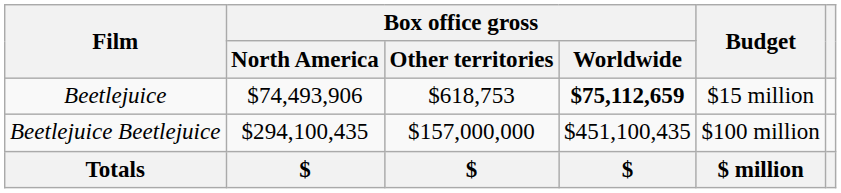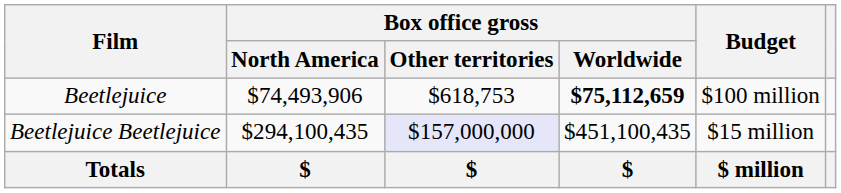Beetlejuice | Budget: $15 million -> $100 million
Beetlejuice Beetlejuice | Box office gross / Other territories: no background -> lavender background
Beetlejuice Beetlejuice | Budget: $100 million -> $15 million
